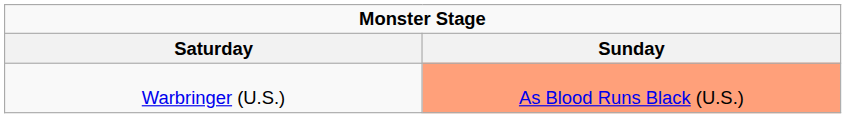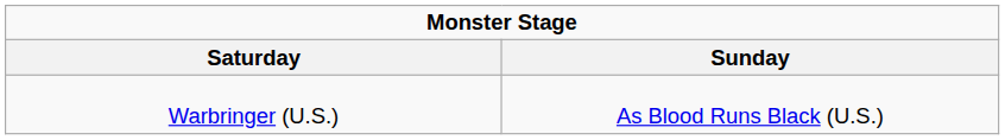Warbringer (U.S.) | Sunday: lightsalmon background -> no background
